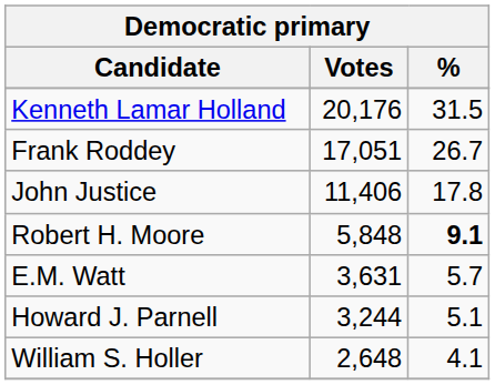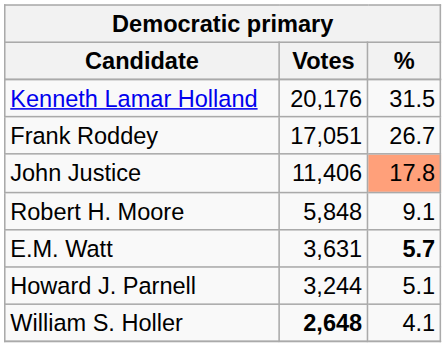John Justice | %: no background -> lightsalmon background
Robert H. Moore | %: bold -> normal
E.M. Watt | %: normal -> bold
William S. Holler | Votes: normal -> bold
